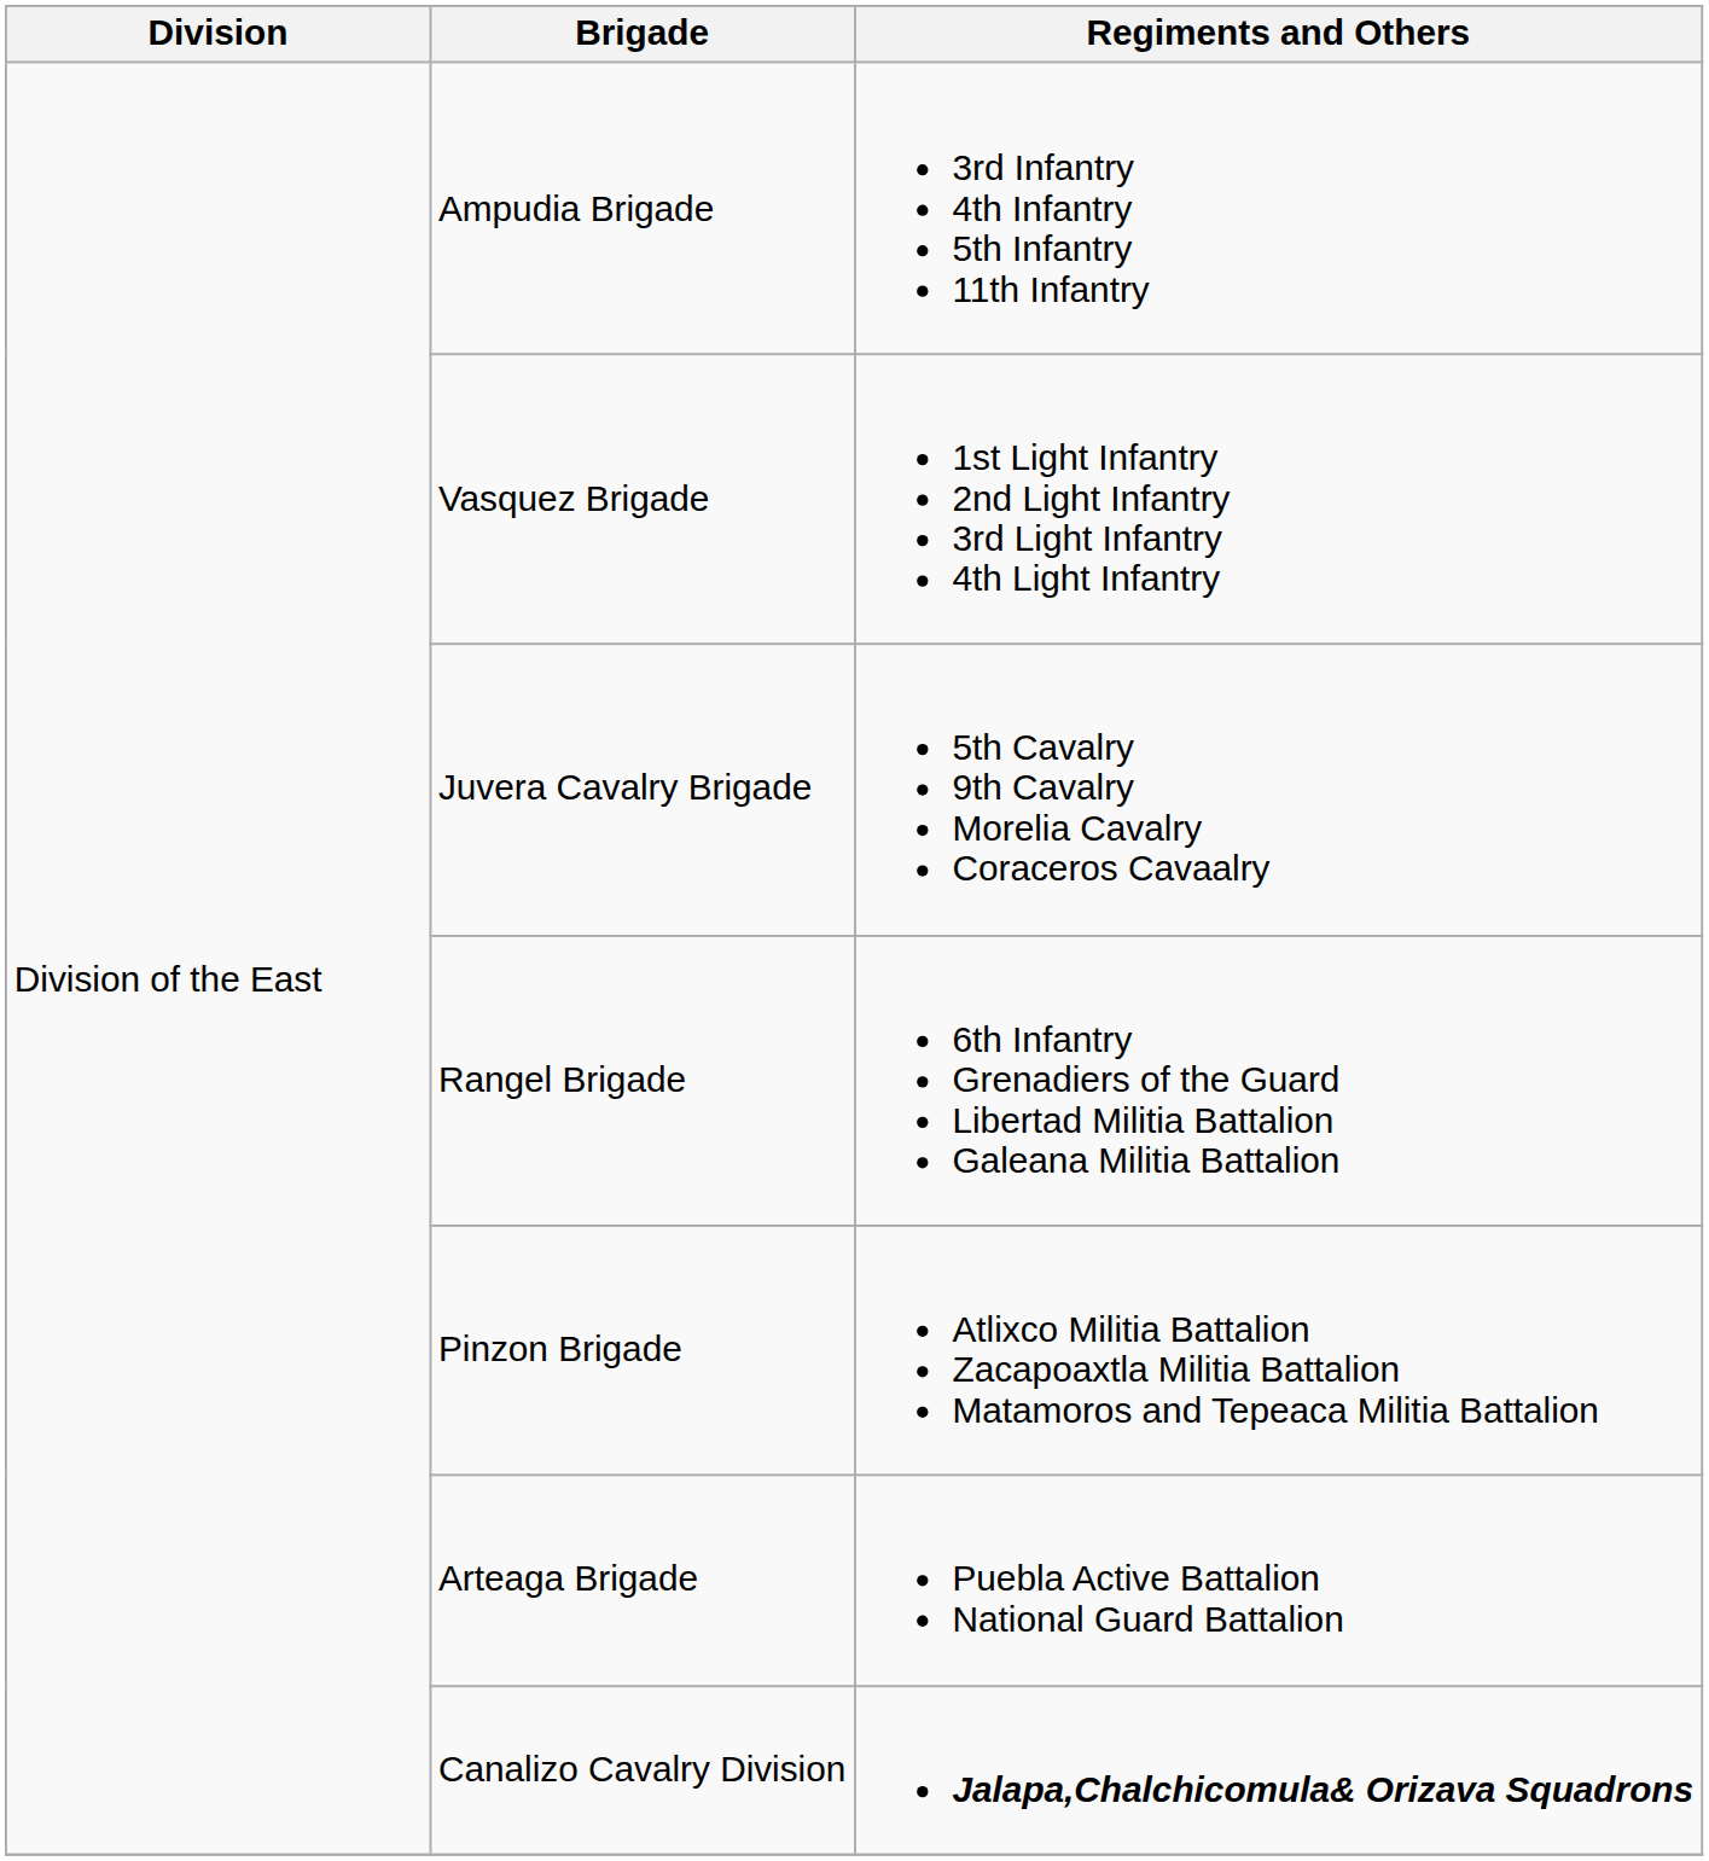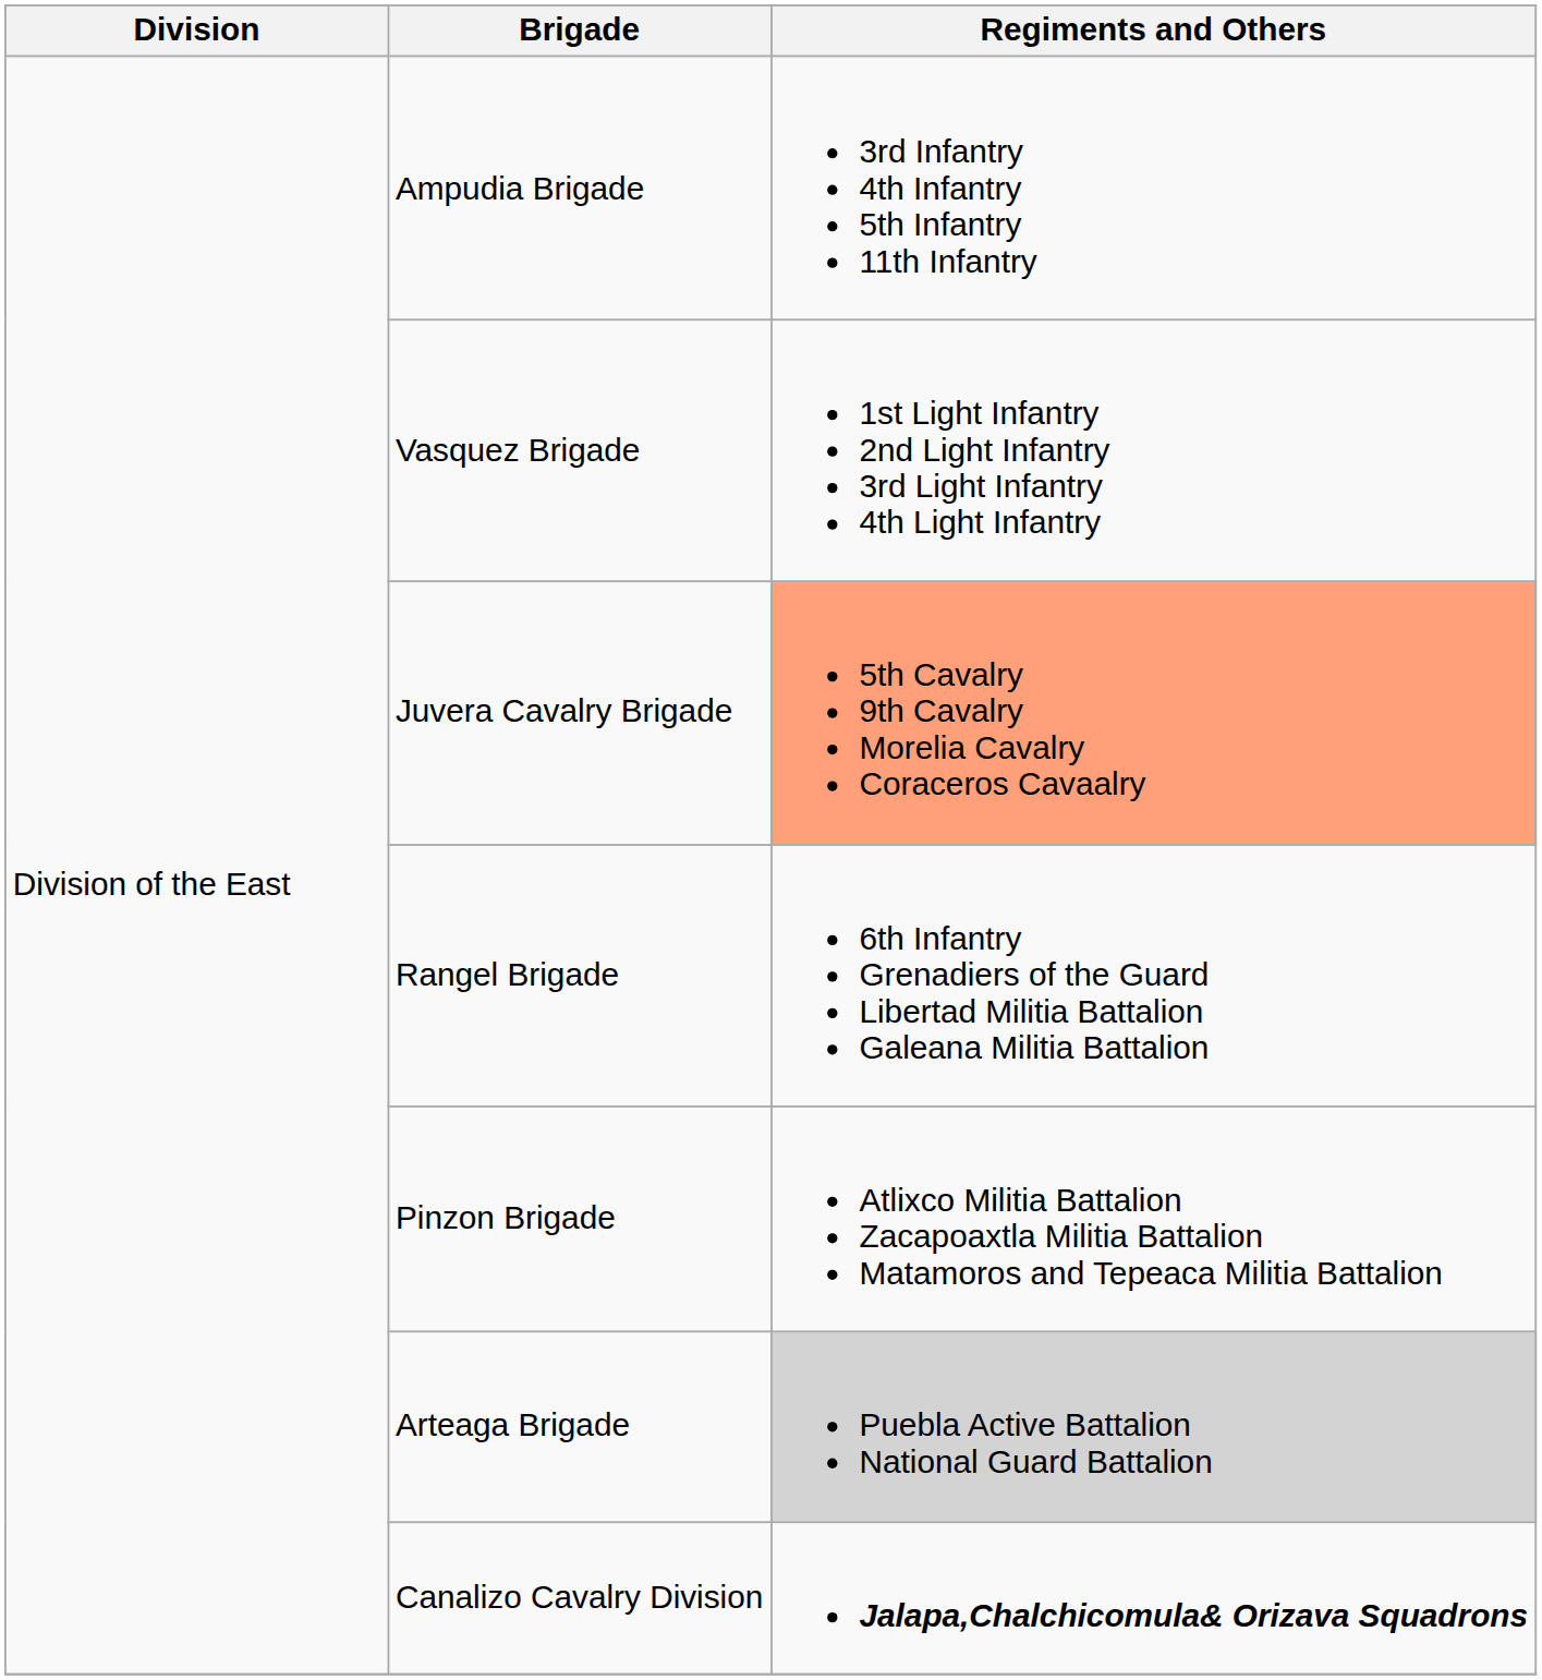Juvera Cavalry Brigade | Regiments and Others: no background -> lightsalmon background
Arteaga Brigade | Regiments and Others: no background -> lightgrey background
